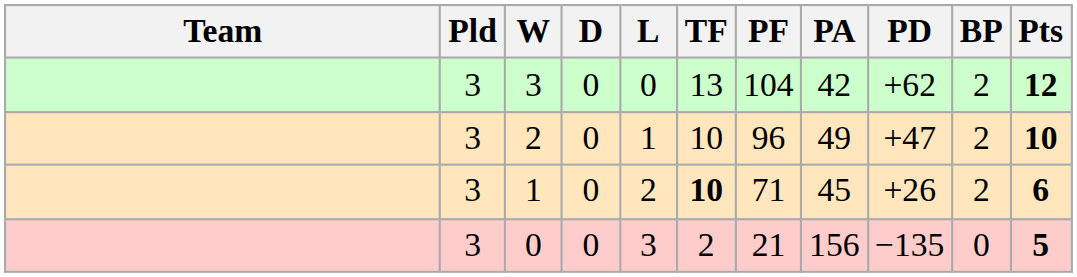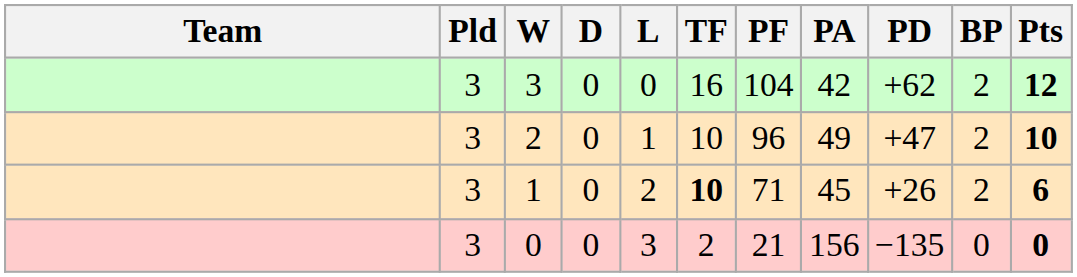row 2 | TF: 13 -> 16
row 5 | Pts: 5 -> 0
